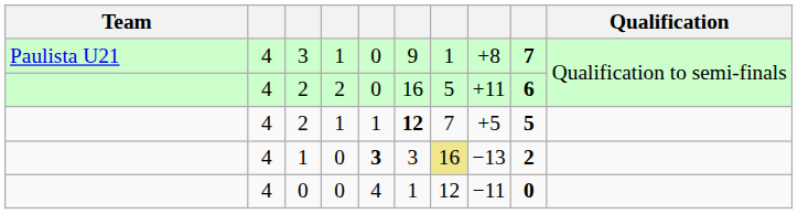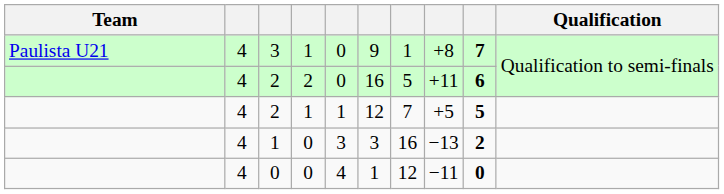row 4 | column 6: bold -> normal
row 5 | column 5: bold -> normal
row 5 | column 7: khaki background -> no background
